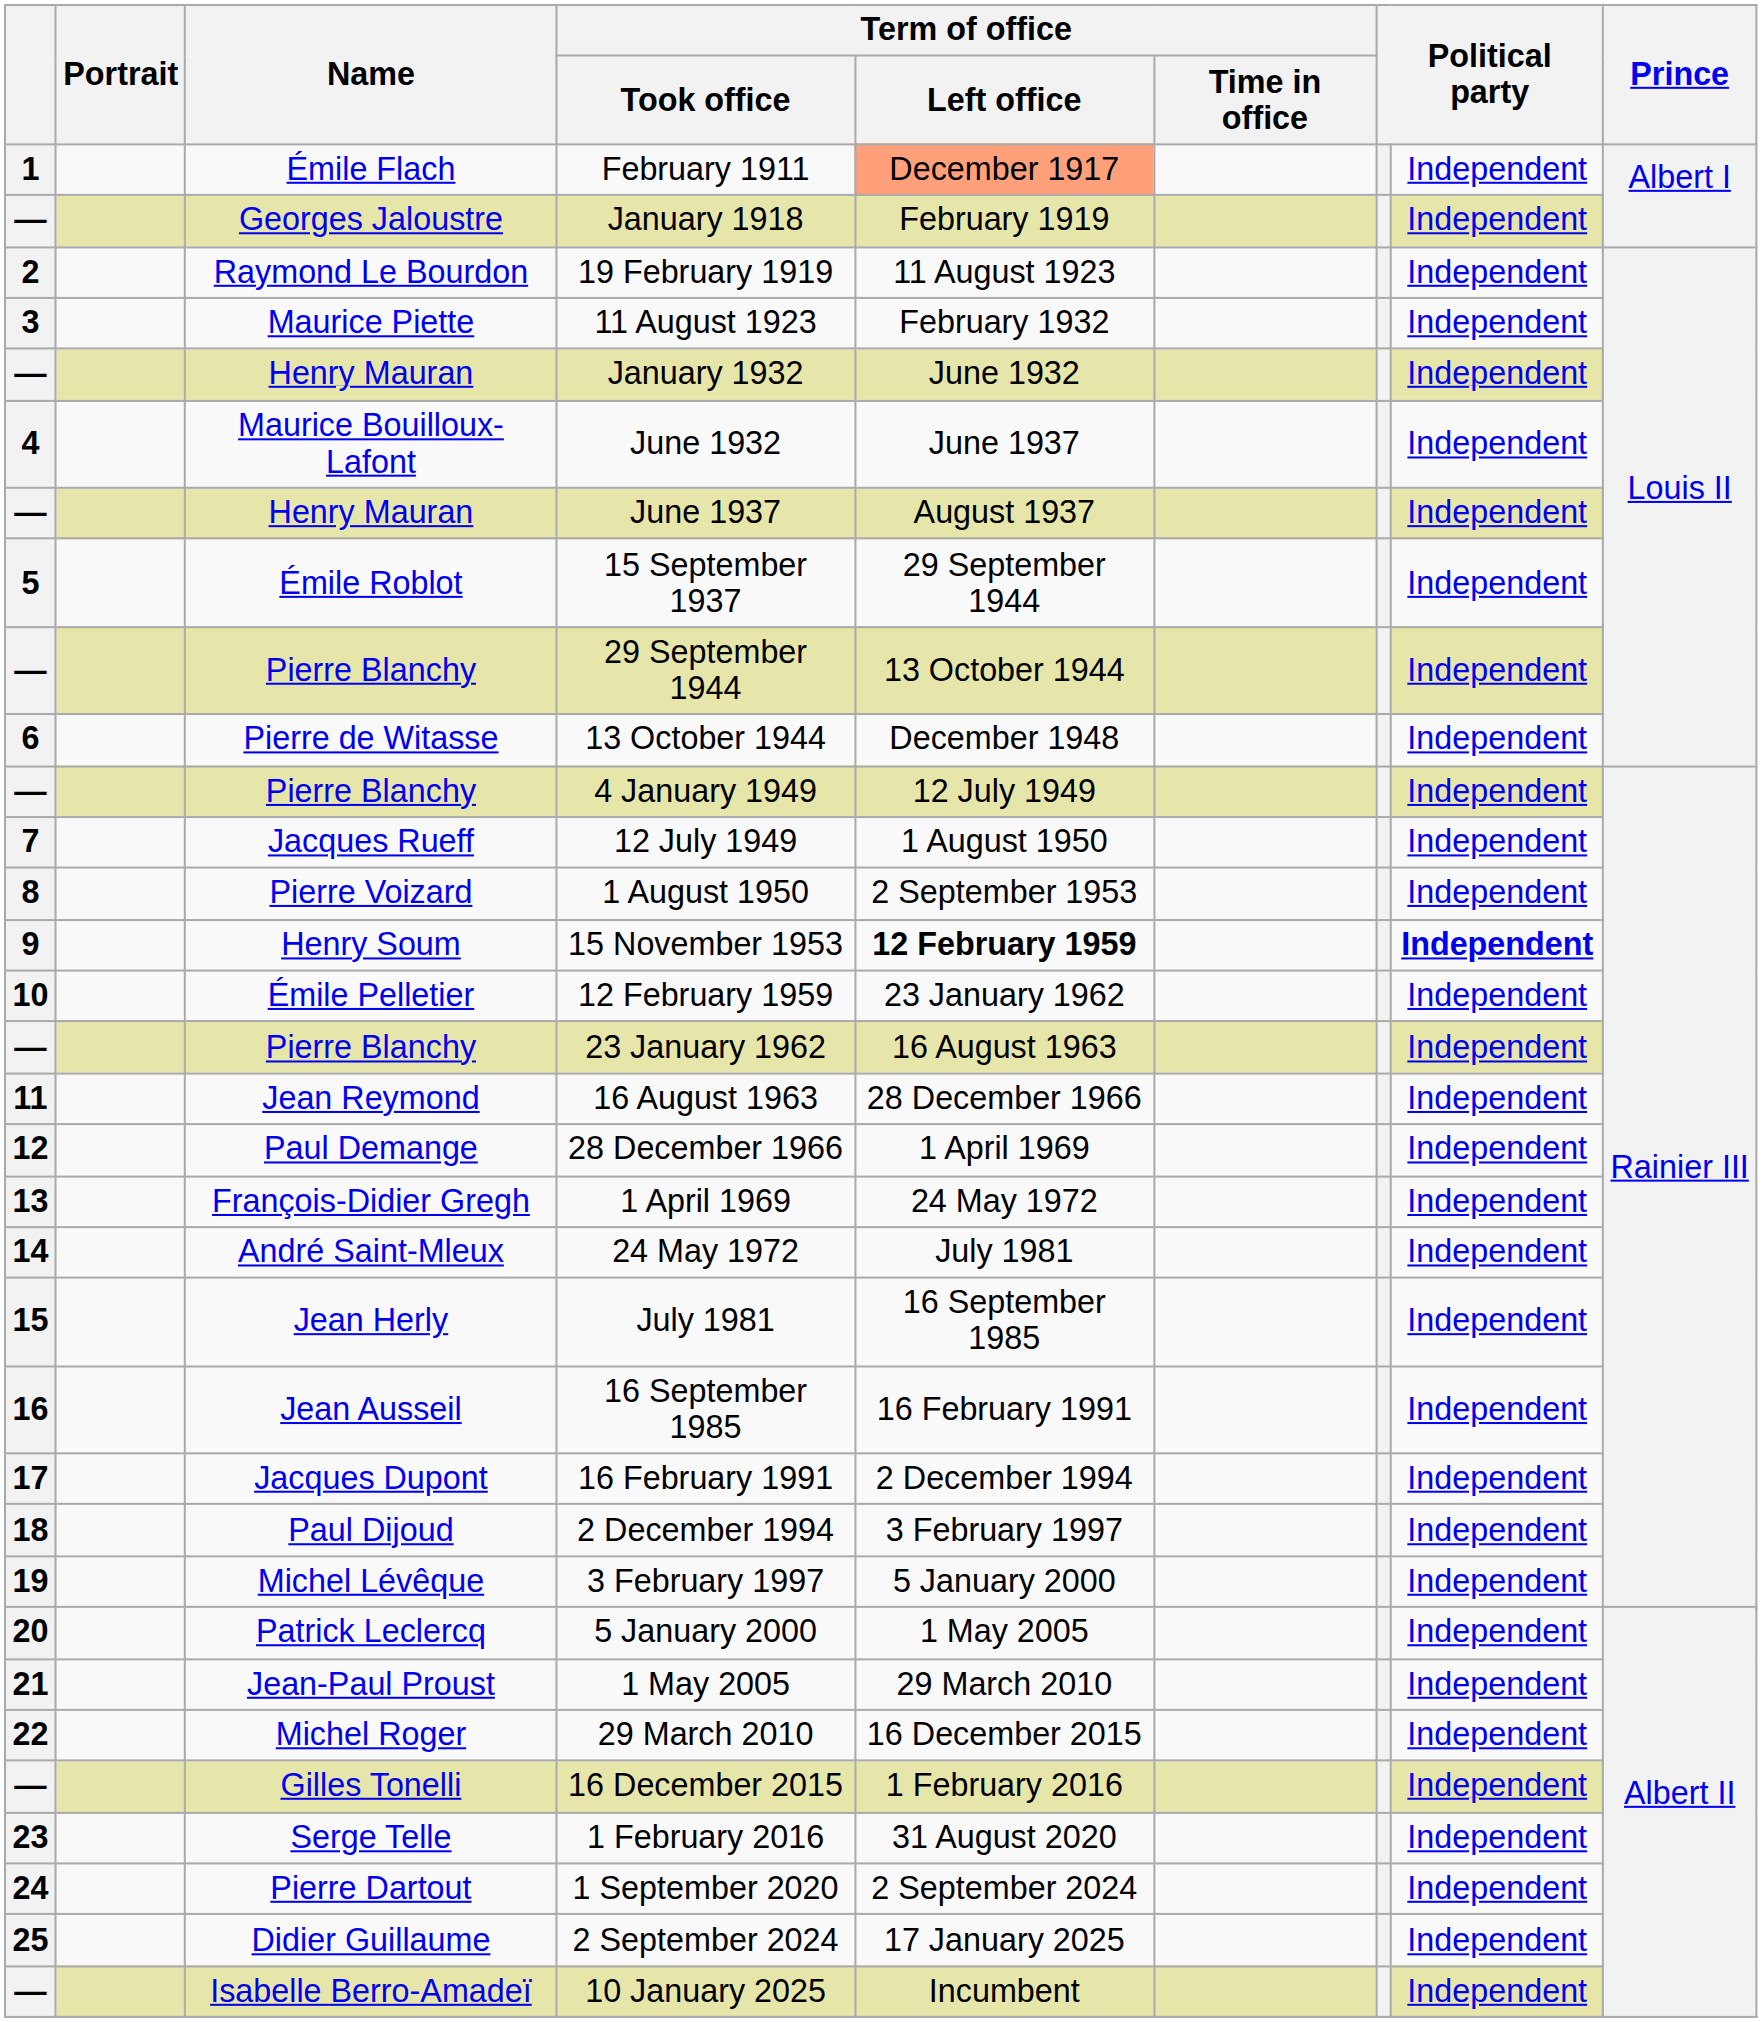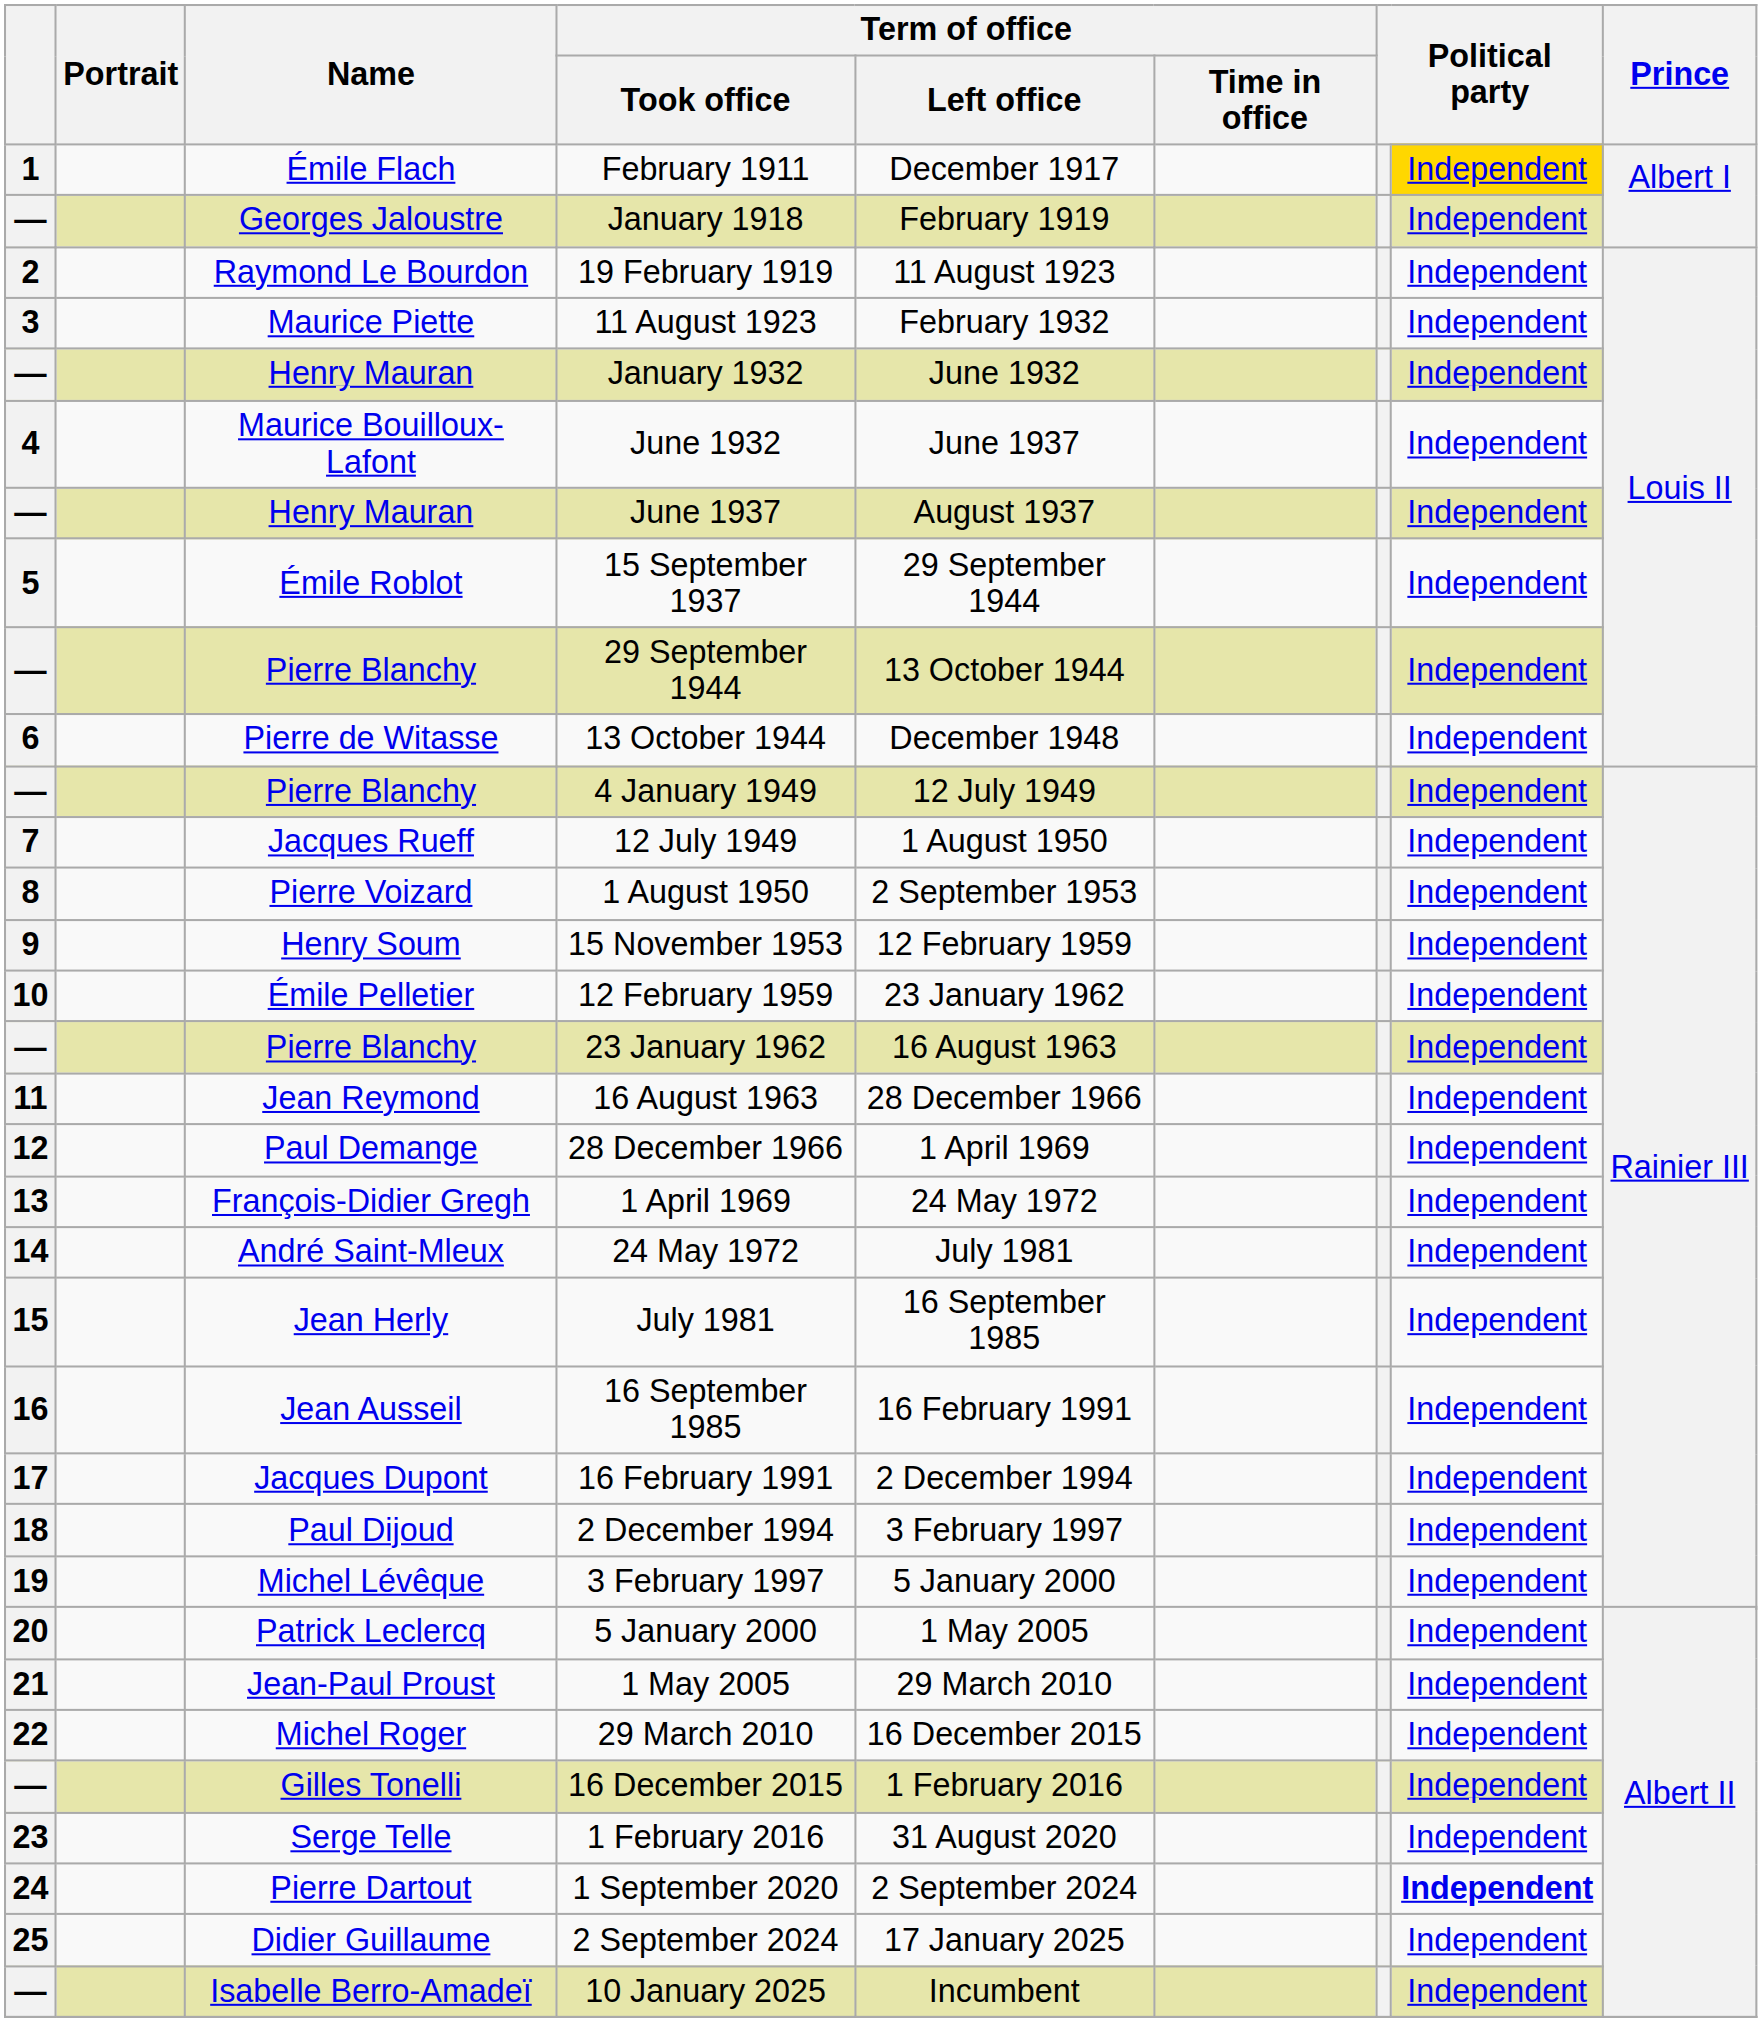February 1911 | Term of office / Left office: lightsalmon background -> no background
February 1911 | column 8: no background -> gold background
15 November 1953 | Term of office / Left office: bold -> normal
15 November 1953 | column 8: bold -> normal
1 September 2020 | column 8: normal -> bold
